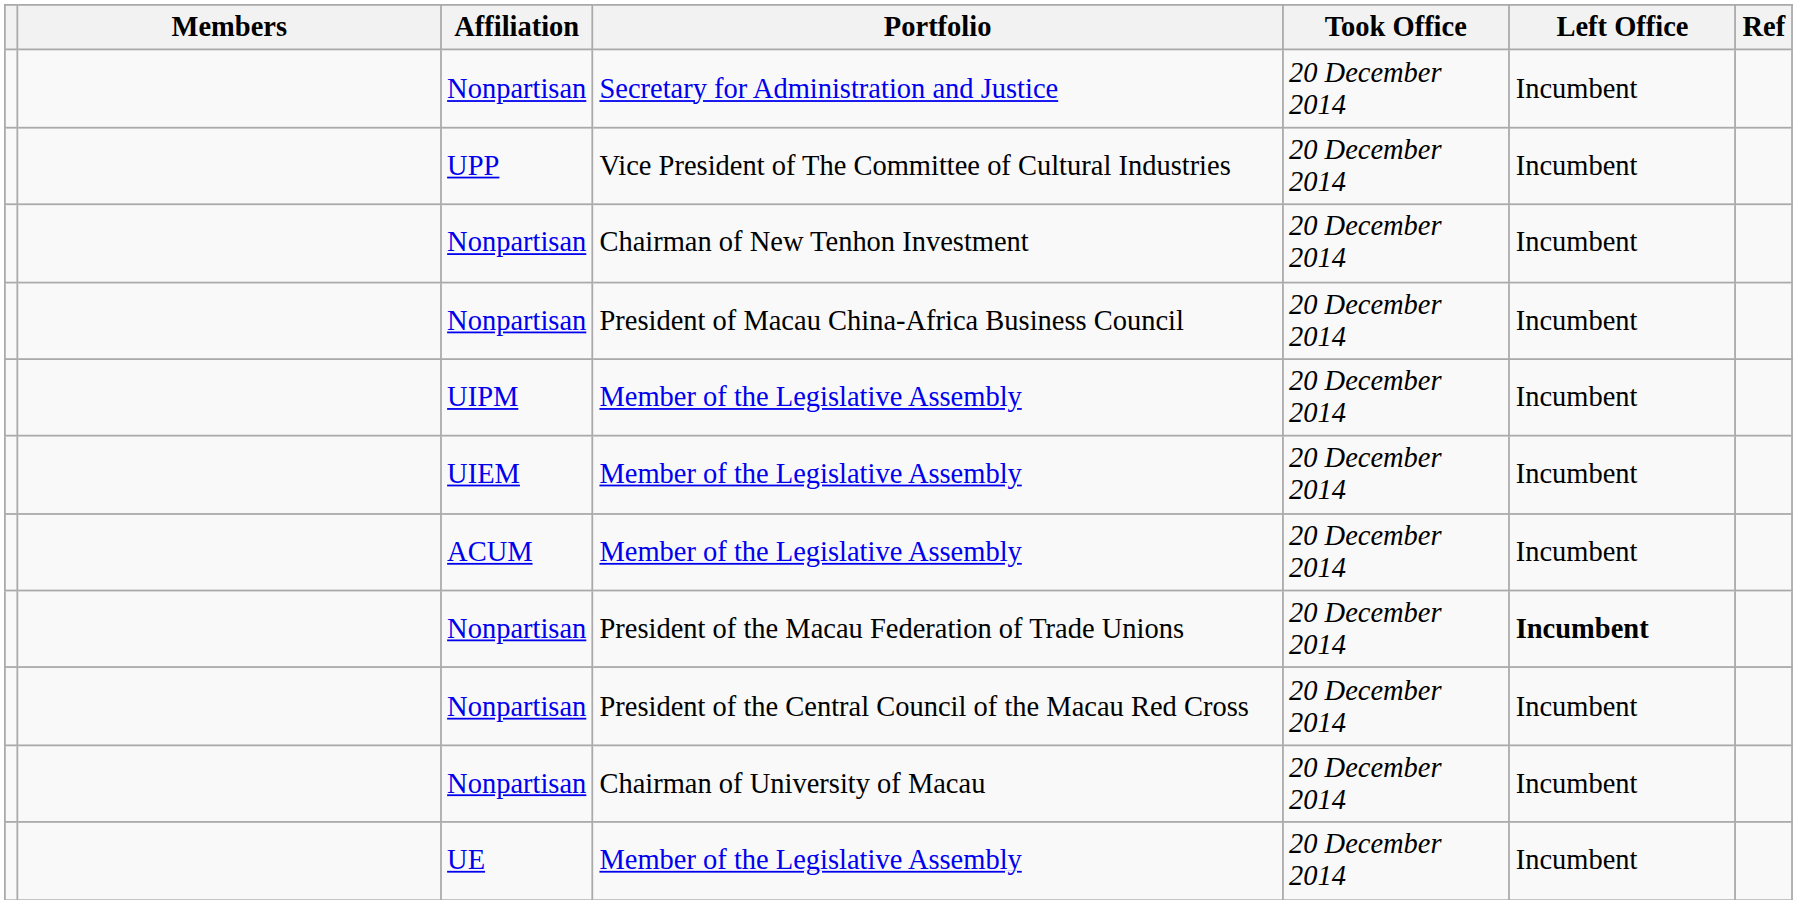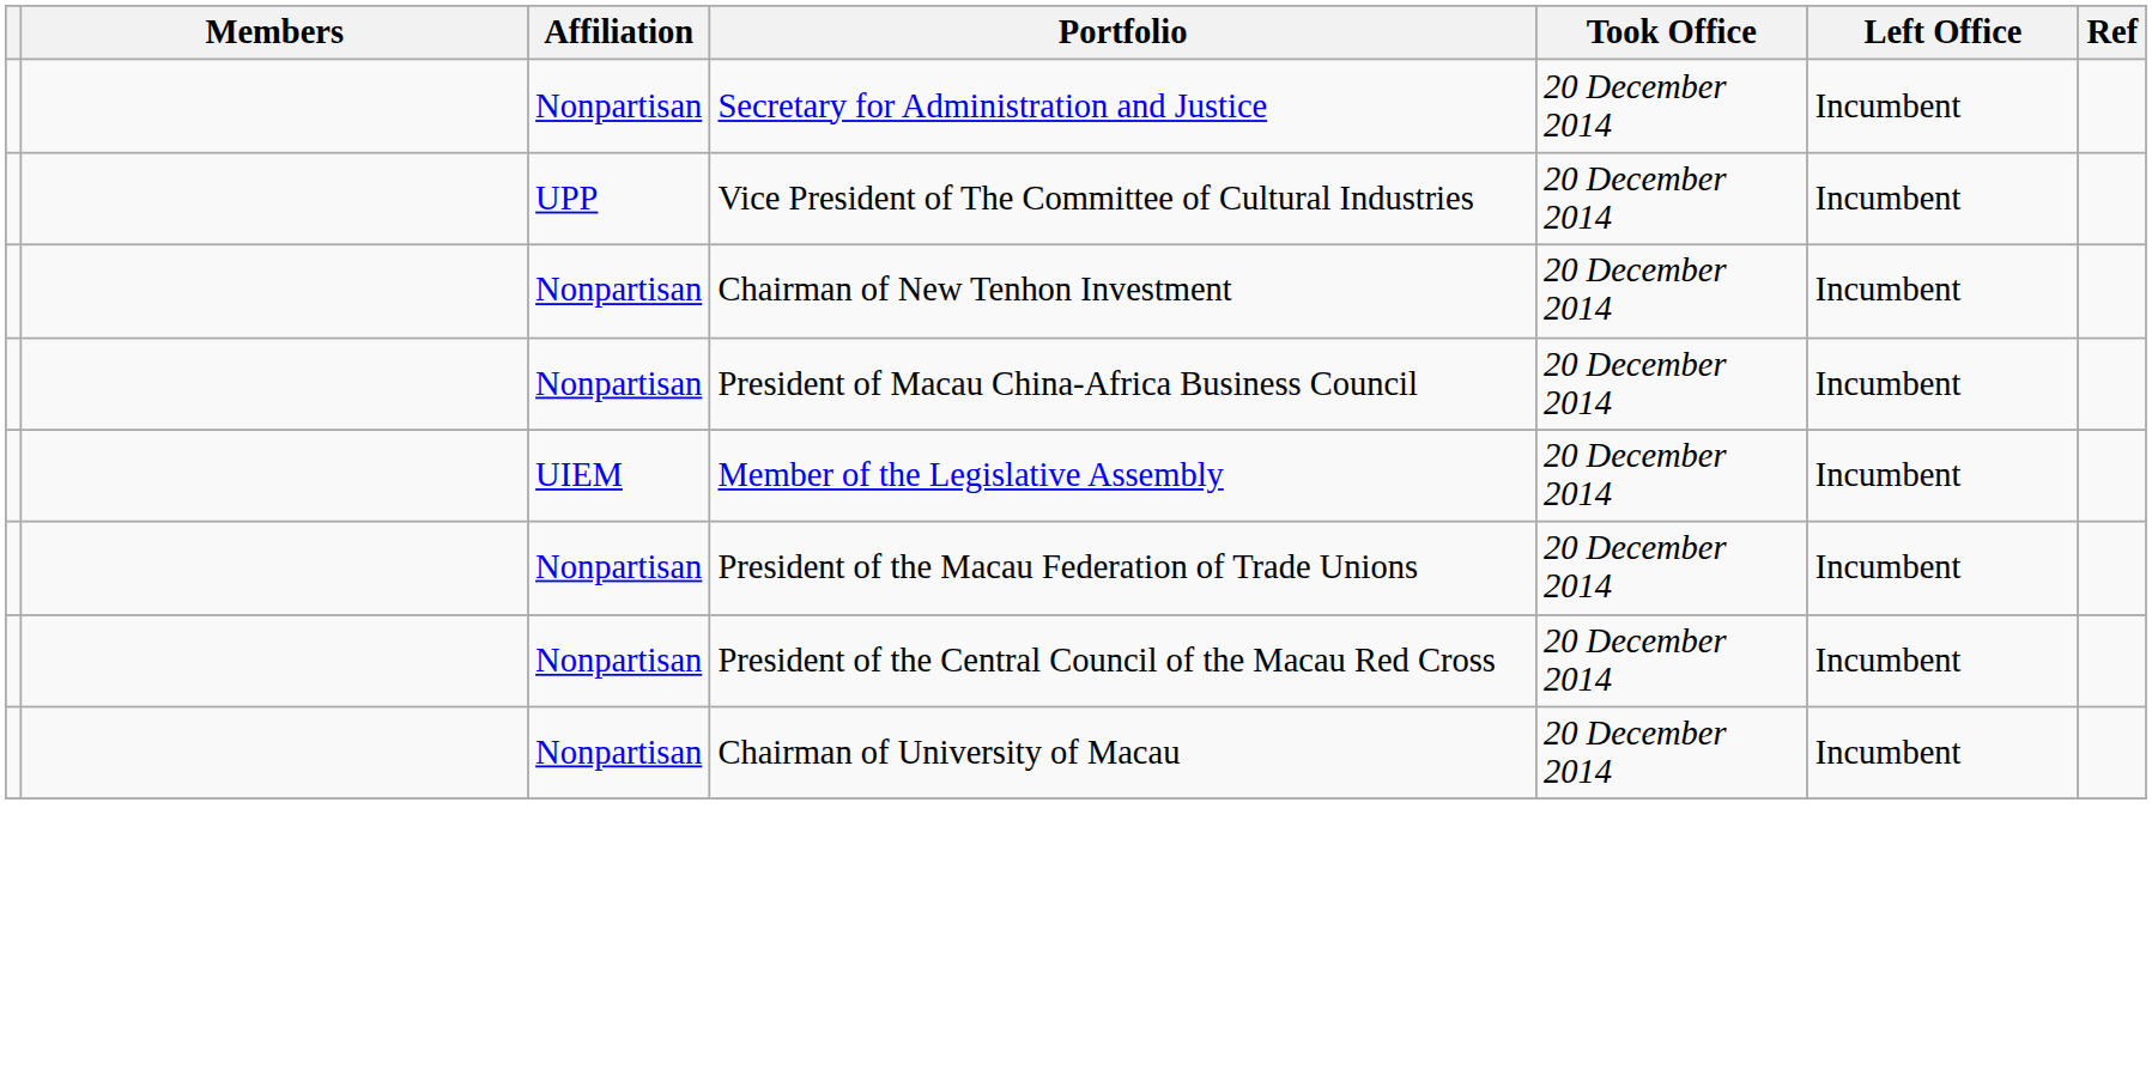- row: UIPM | Member of the Legislative Assembly | 20 December 2014 | Incumbent
- row: ACUM | Member of the Legislative Assembly | 20 December 2014 | Incumbent
President of the Macau Federation of Trade Unions | Left Office: bold -> normal
- row: UE | Member of the Legislative Assembly | 20 December 2014 | Incumbent
